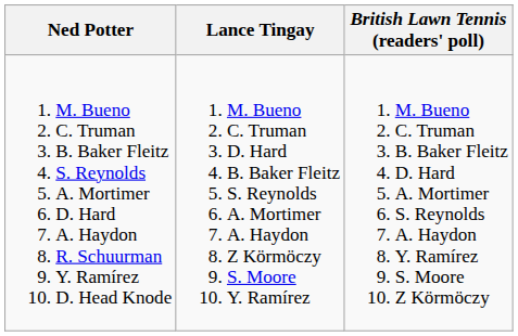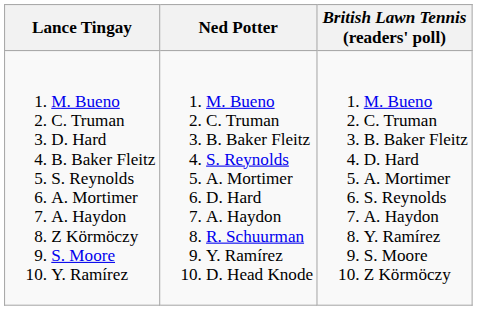columns swapped: Ned Potter <-> Lance Tingay
